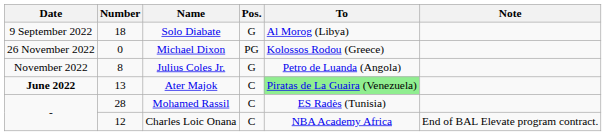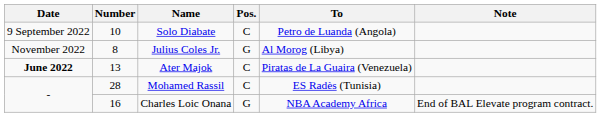Solo Diabate | Number: 18 -> 10
Solo Diabate | Pos.: G -> C
Solo Diabate | To: Al Morog (Libya) -> Petro de Luanda (Angola)
- row: 26 November 2022 | 0 | Michael Dixon | PG | Kolossos Rodou (Greece)
Julius Coles Jr. | To: Petro de Luanda (Angola) -> Al Morog (Libya)
Ater Majok | To: lightgreen background -> no background
Charles Loic Onana | Number: 12 -> 16
Charles Loic Onana | Pos.: C -> G
